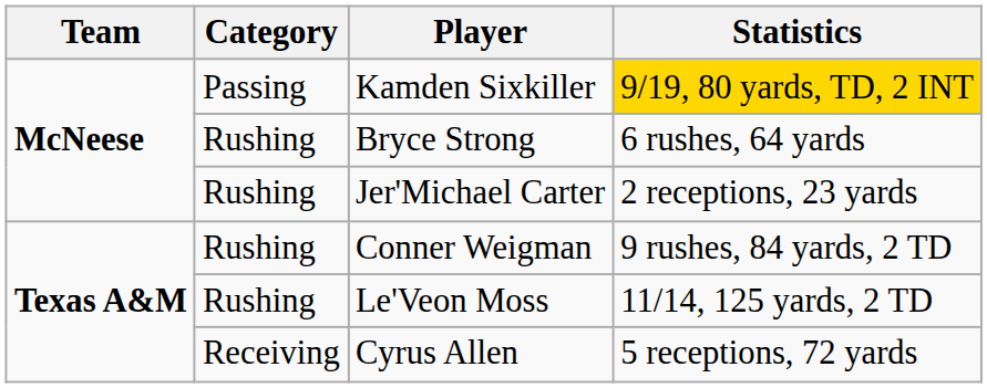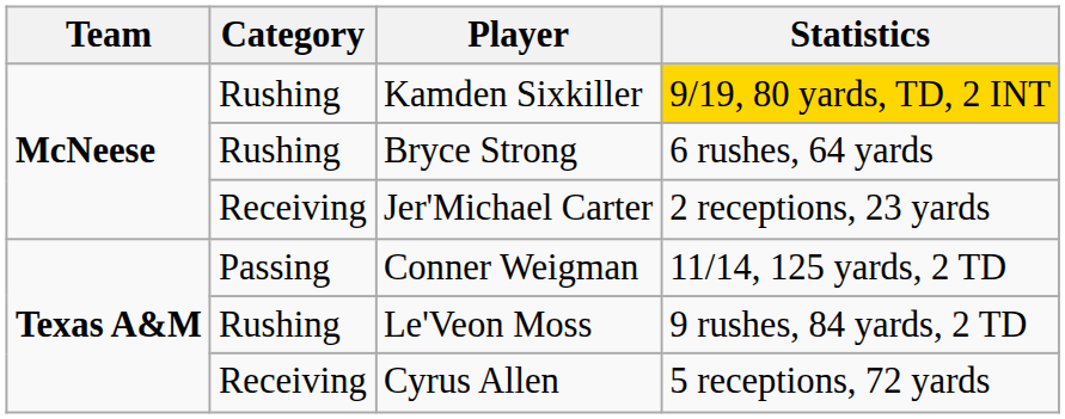Kamden Sixkiller | Category: Passing -> Rushing
Jer'Michael Carter | Category: Rushing -> Receiving
Conner Weigman | Category: Rushing -> Passing
Conner Weigman | Statistics: 9 rushes, 84 yards, 2 TD -> 11/14, 125 yards, 2 TD
Le'Veon Moss | Statistics: 11/14, 125 yards, 2 TD -> 9 rushes, 84 yards, 2 TD
